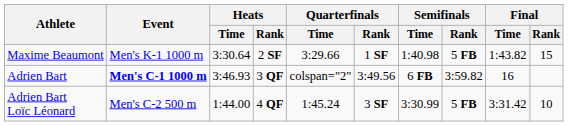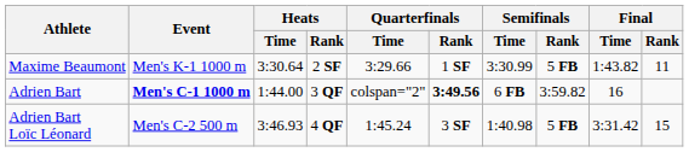Maxime Beaumont | Semifinals / Time: 1:40.98 -> 3:30.99
Maxime Beaumont | Final / Rank: 15 -> 11
Adrien Bart | Heats / Time: 3:46.93 -> 1:44.00
Adrien Bart | Quarterfinals / Rank: normal -> bold
Adrien Bart Loïc Léonard | Heats / Time: 1:44.00 -> 3:46.93
Adrien Bart Loïc Léonard | Semifinals / Time: 3:30.99 -> 1:40.98
Adrien Bart Loïc Léonard | Final / Rank: 10 -> 15
